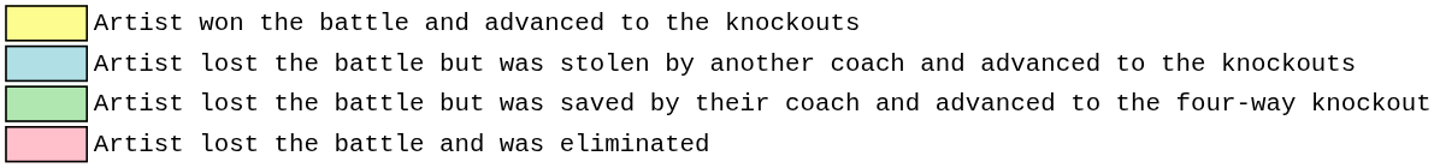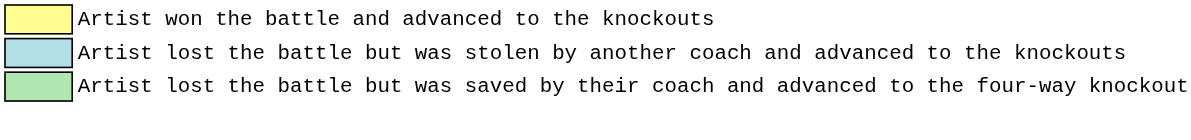- row: Artist lost the battle and was eliminated
